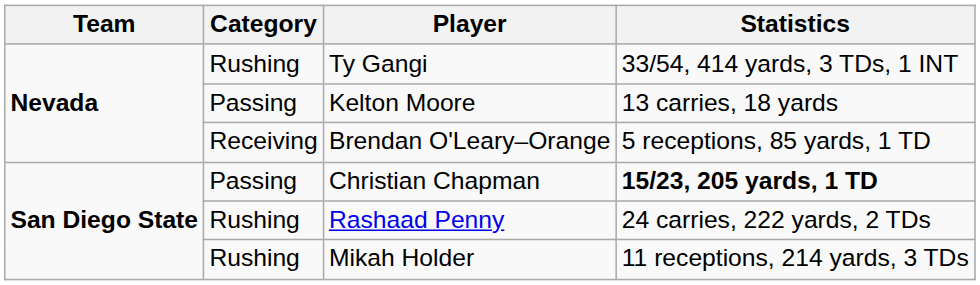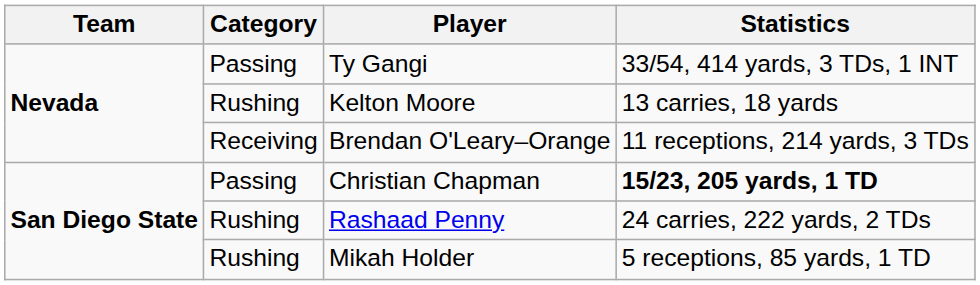Ty Gangi | Category: Rushing -> Passing
Kelton Moore | Category: Passing -> Rushing
Brendan O'Leary–Orange | Statistics: 5 receptions, 85 yards, 1 TD -> 11 receptions, 214 yards, 3 TDs
Mikah Holder | Statistics: 11 receptions, 214 yards, 3 TDs -> 5 receptions, 85 yards, 1 TD
